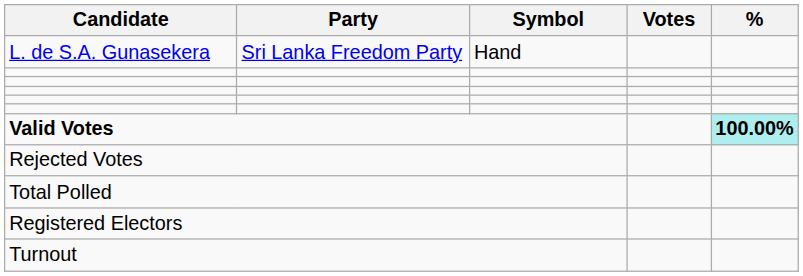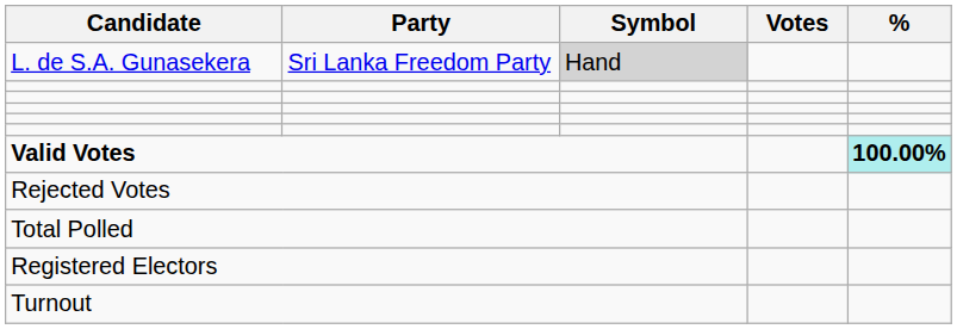L. de S.A. Gunasekera | Symbol: no background -> lightgrey background
